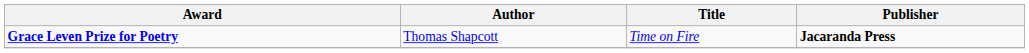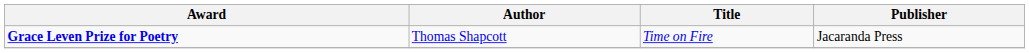Grace Leven Prize for Poetry | Publisher: bold -> normal
